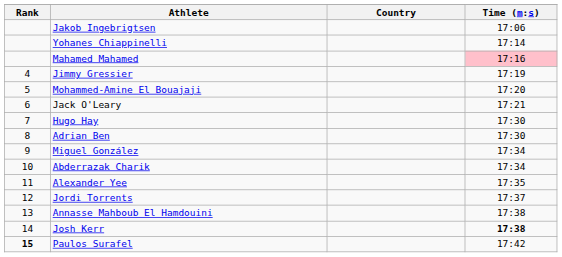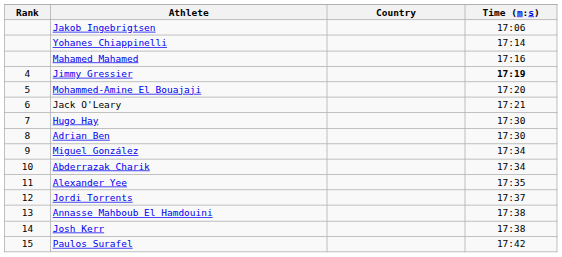Mahamed Mahamed | Time (m:s): pink background -> no background
Jimmy Gressier | Time (m:s): normal -> bold
Josh Kerr | Time (m:s): bold -> normal
Paulos Surafel | Rank: bold -> normal
